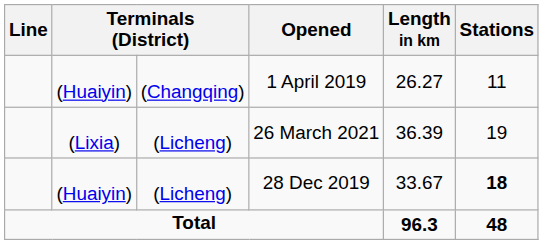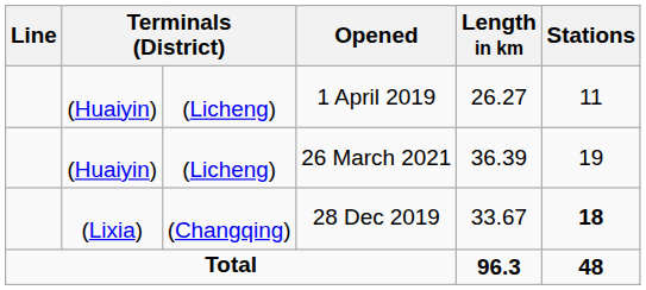1 April 2019 | column 3: (Changqing) -> (Licheng)
26 March 2021 | column 2: (Lixia) -> (Huaiyin)
28 Dec 2019 | column 2: (Huaiyin) -> (Lixia)
28 Dec 2019 | column 3: (Licheng) -> (Changqing)
